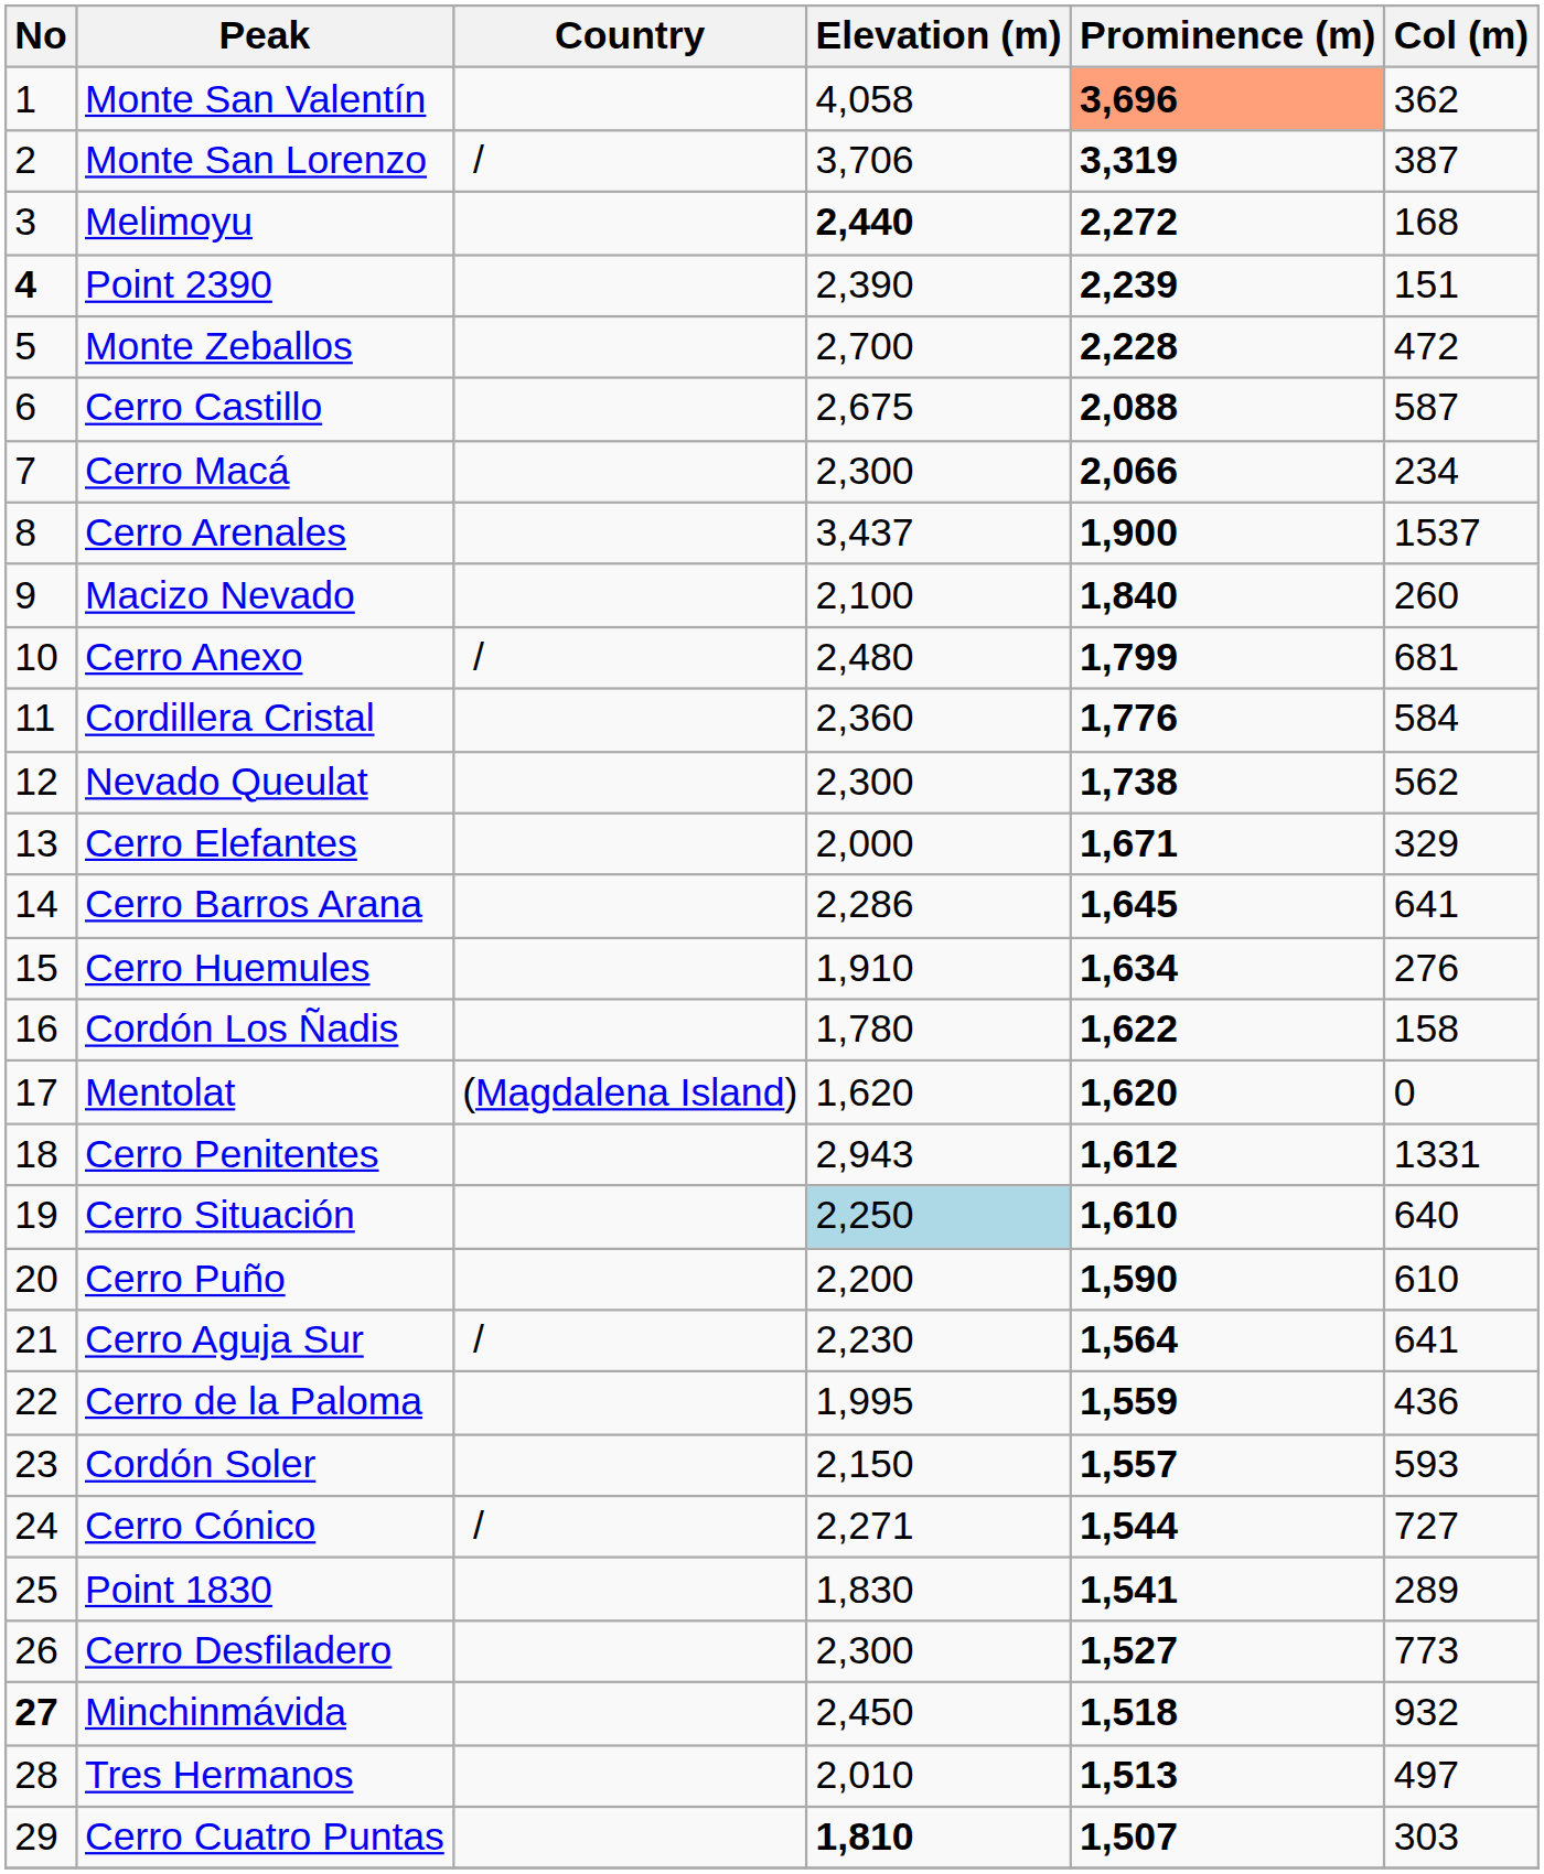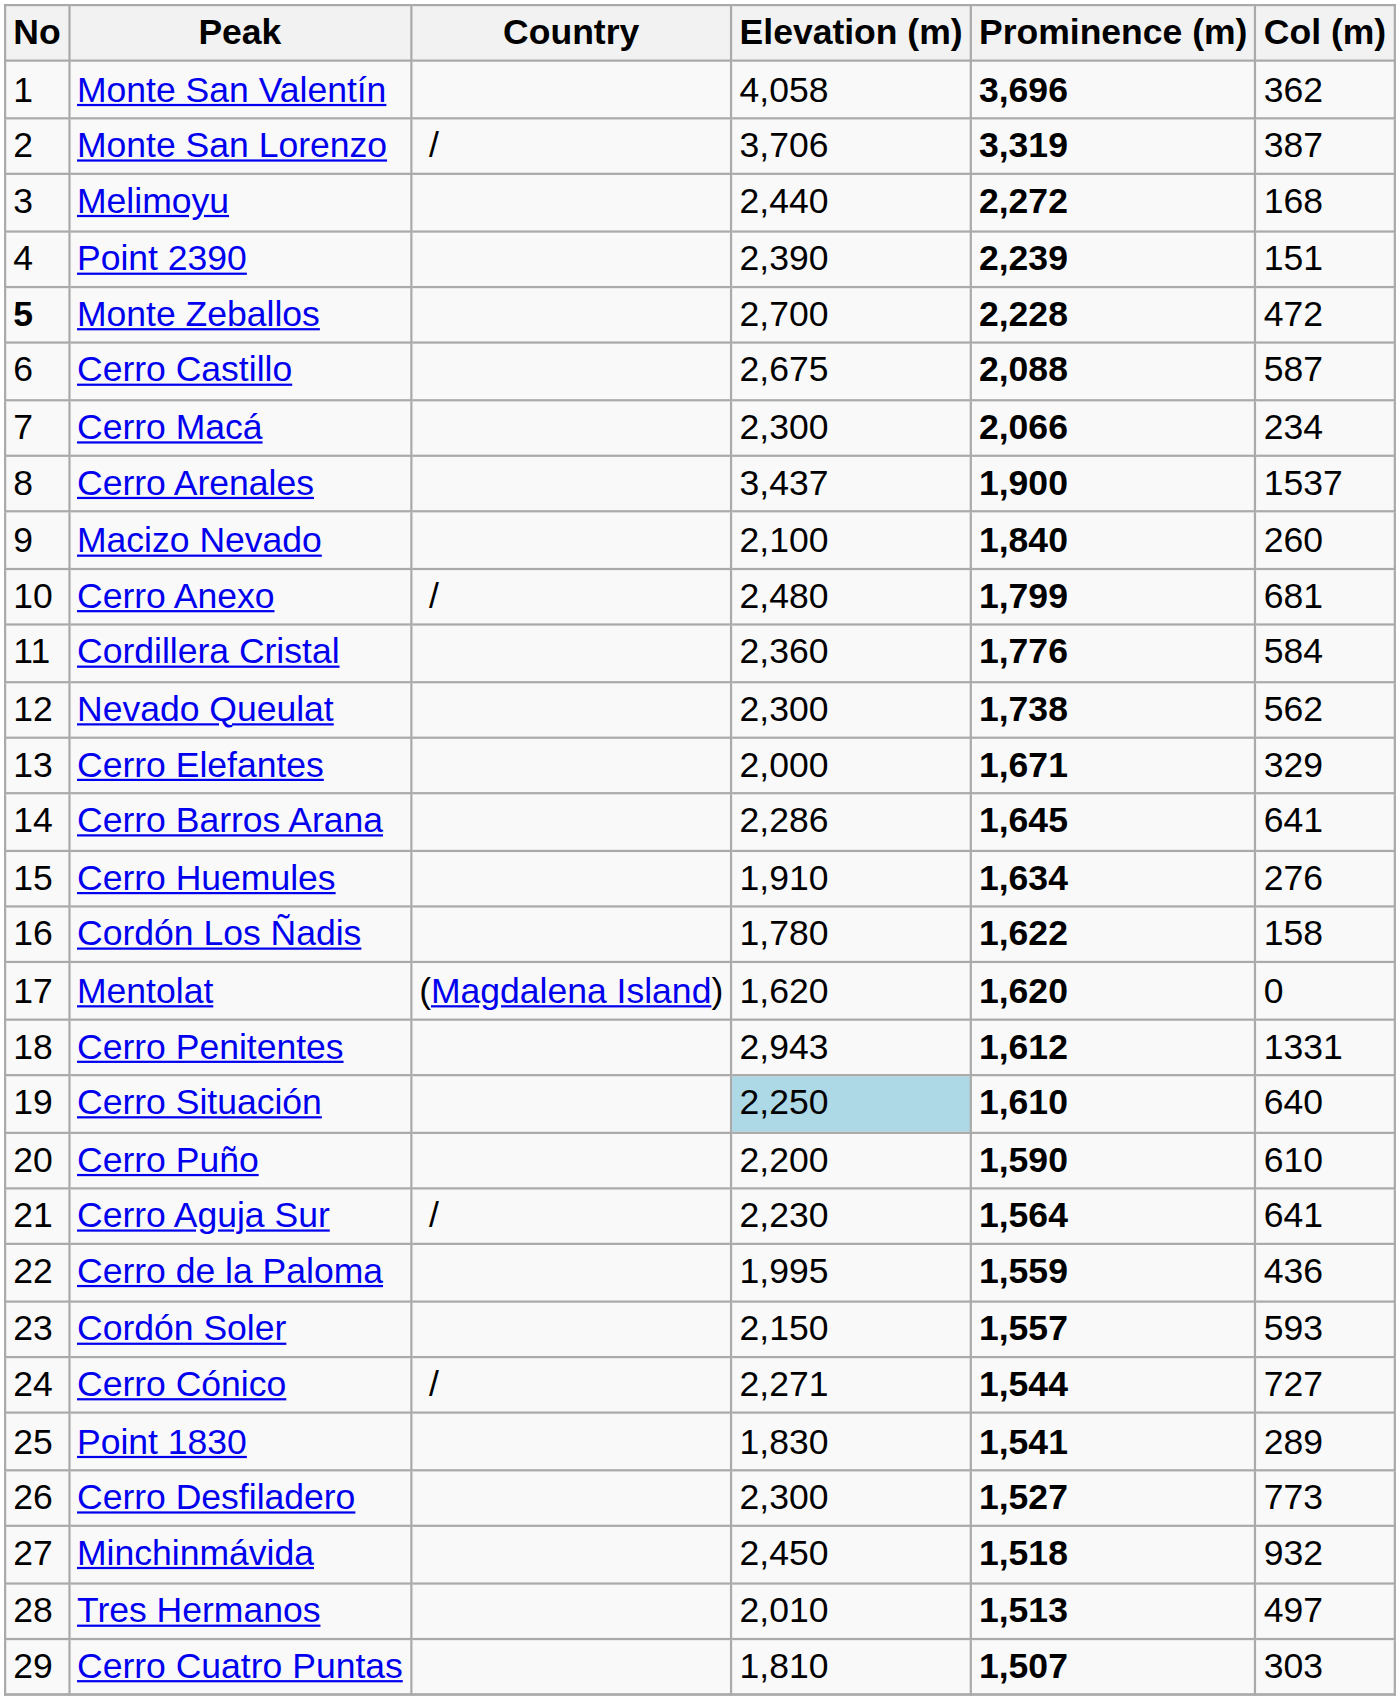Monte San Valentín | Prominence (m): lightsalmon background -> no background
Melimoyu | Elevation (m): bold -> normal
Point 2390 | No: bold -> normal
Monte Zeballos | No: normal -> bold
Minchinmávida | No: bold -> normal
Cerro Cuatro Puntas | Elevation (m): bold -> normal
